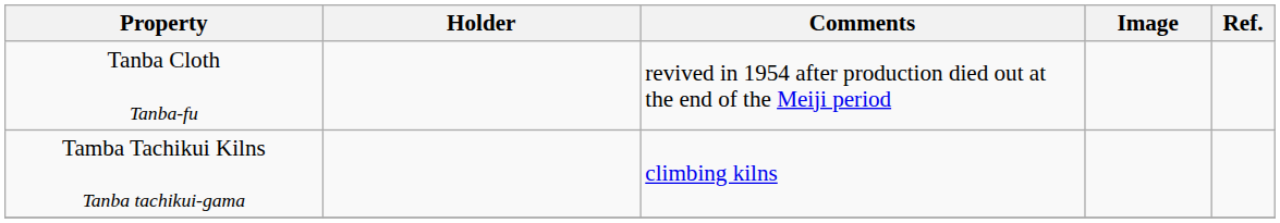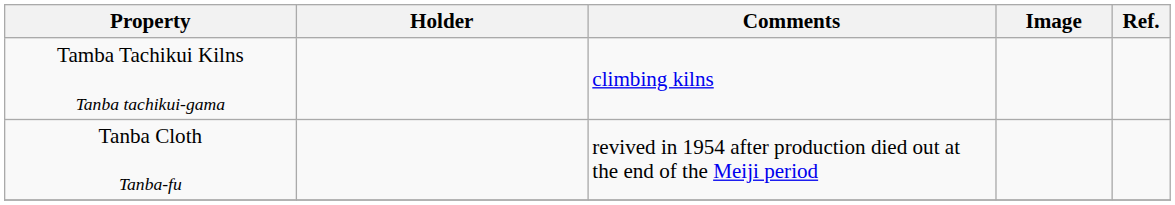rows swapped: Tanba Cloth Tanba-fu <-> Tamba Tachikui Kilns Tanba tachikui-gama
